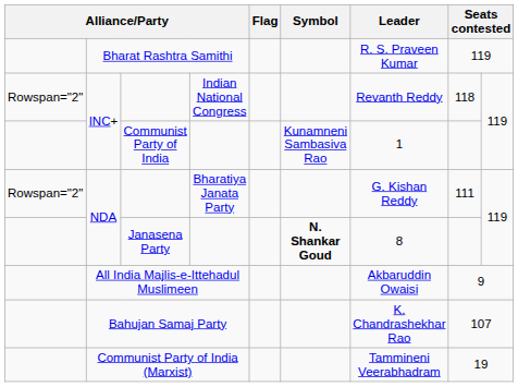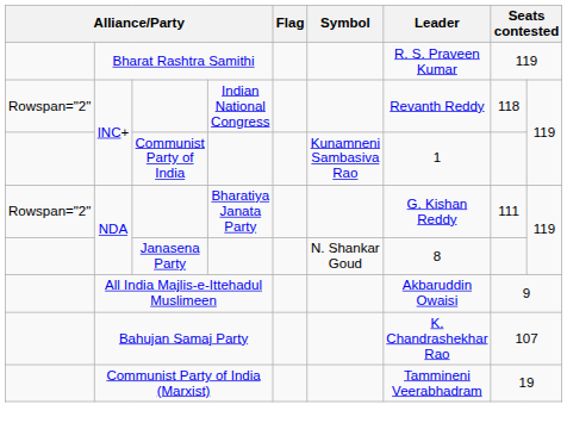Janasena Party | Symbol: bold -> normal
